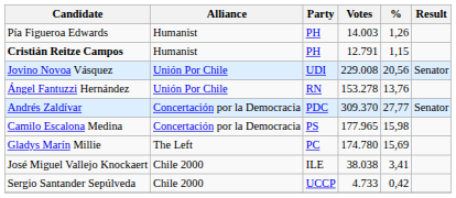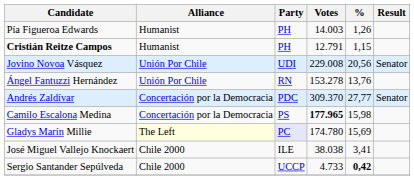Camilo Escalona Medina | Votes: normal -> bold
Gladys Marín Millie | Alliance: no background -> lightyellow background
Gladys Marín Millie | Party: no background -> lavender background
Sergio Santander Sepúlveda | %: normal -> bold
